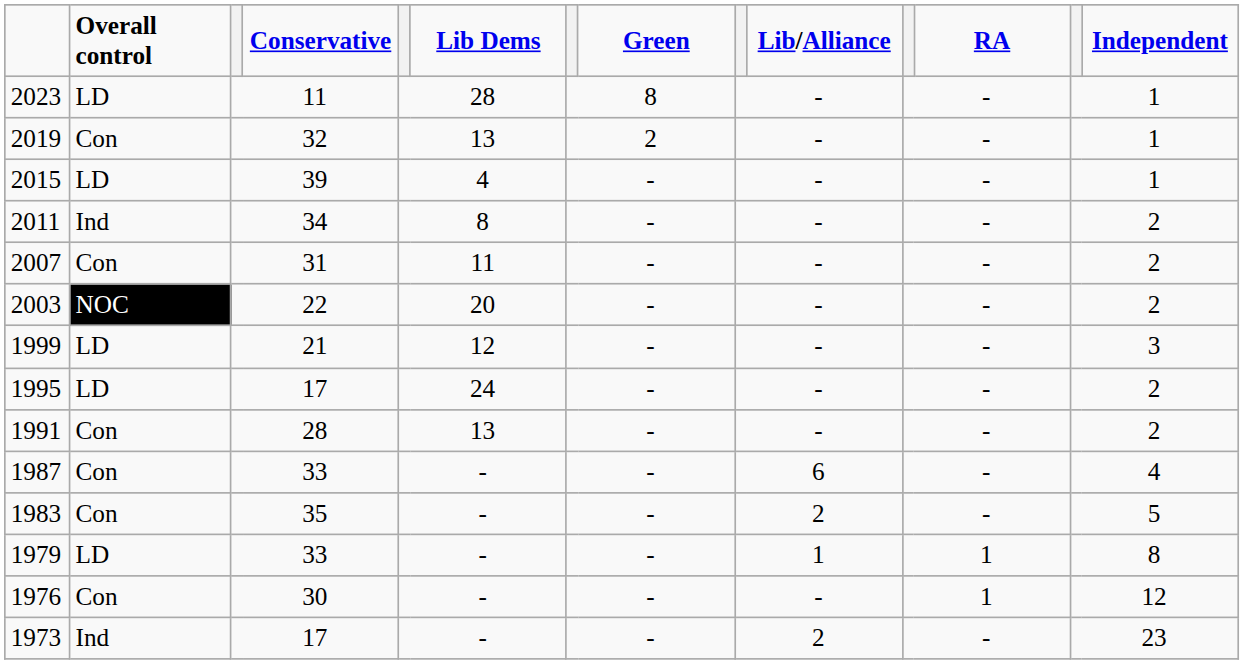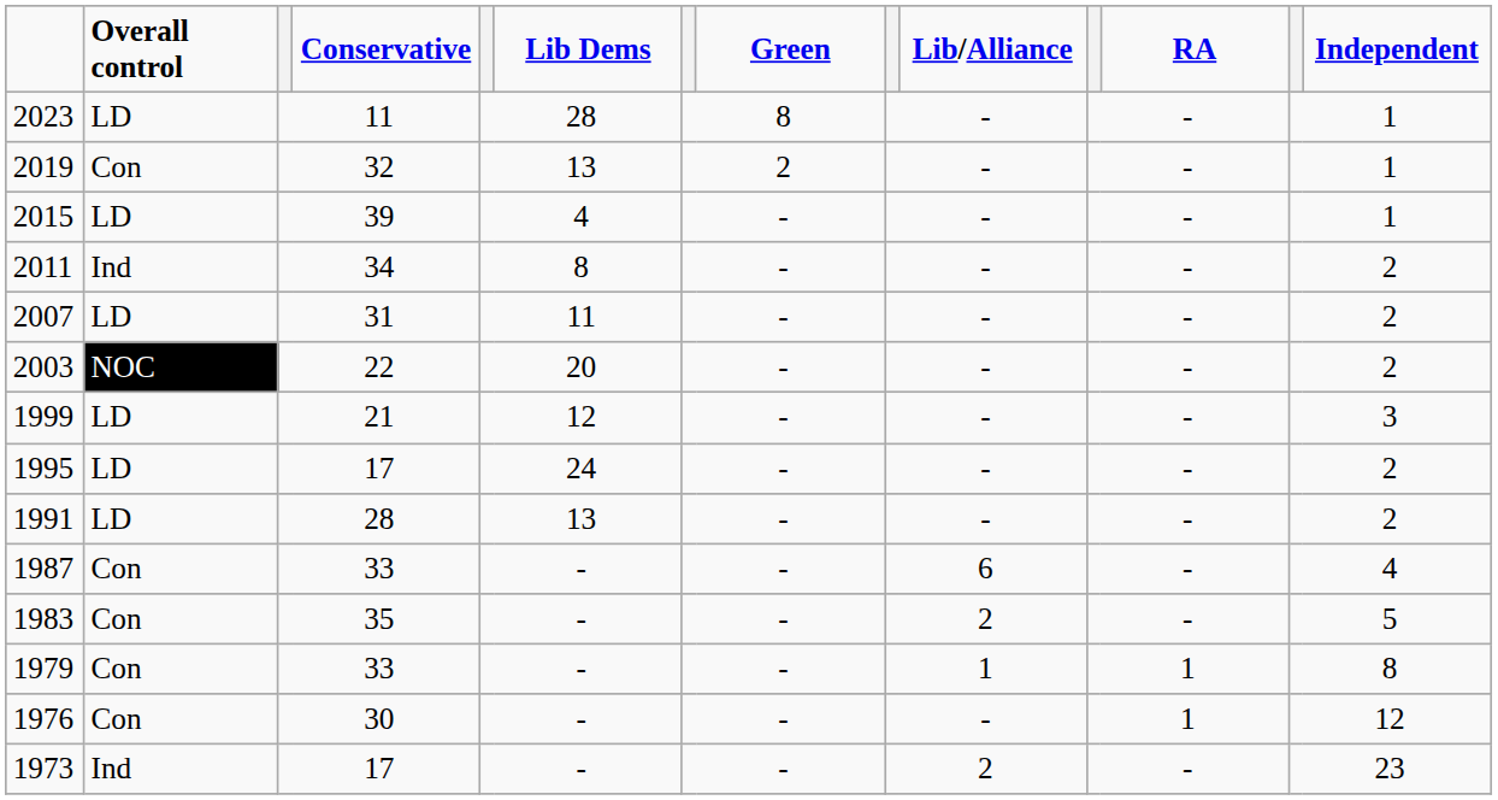2007 | Overall control: Con -> LD
1991 | Overall control: Con -> LD
1979 | Overall control: LD -> Con
